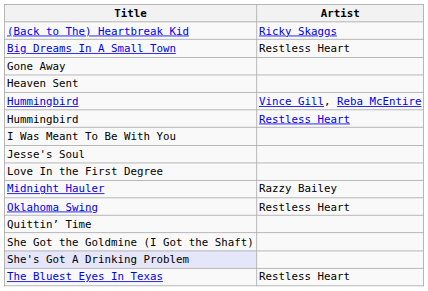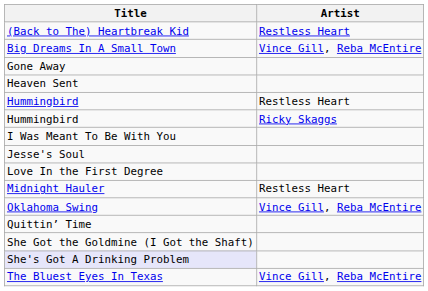row 2 | Artist: Ricky Skaggs -> Restless Heart
row 3 | Artist: Restless Heart -> Vince Gill, Reba McEntire
row 6 | Artist: Vince Gill, Reba McEntire -> Restless Heart
row 7 | Artist: Restless Heart -> Ricky Skaggs
row 11 | Artist: Razzy Bailey -> Restless Heart
row 12 | Artist: Restless Heart -> Vince Gill, Reba McEntire
row 16 | Artist: Restless Heart -> Vince Gill, Reba McEntire
